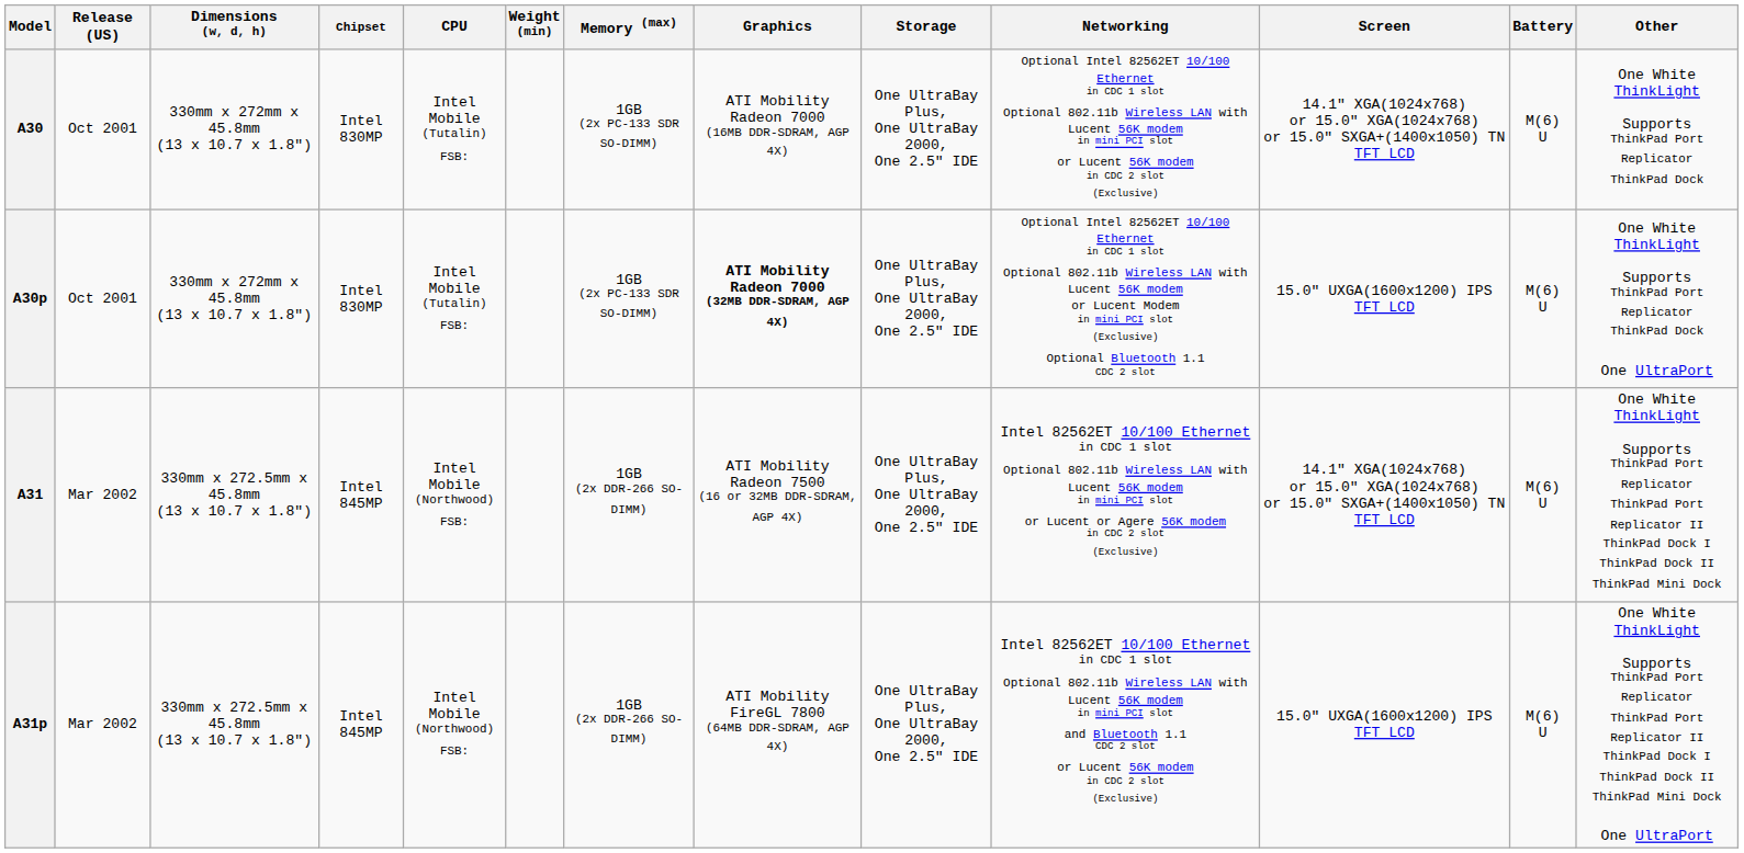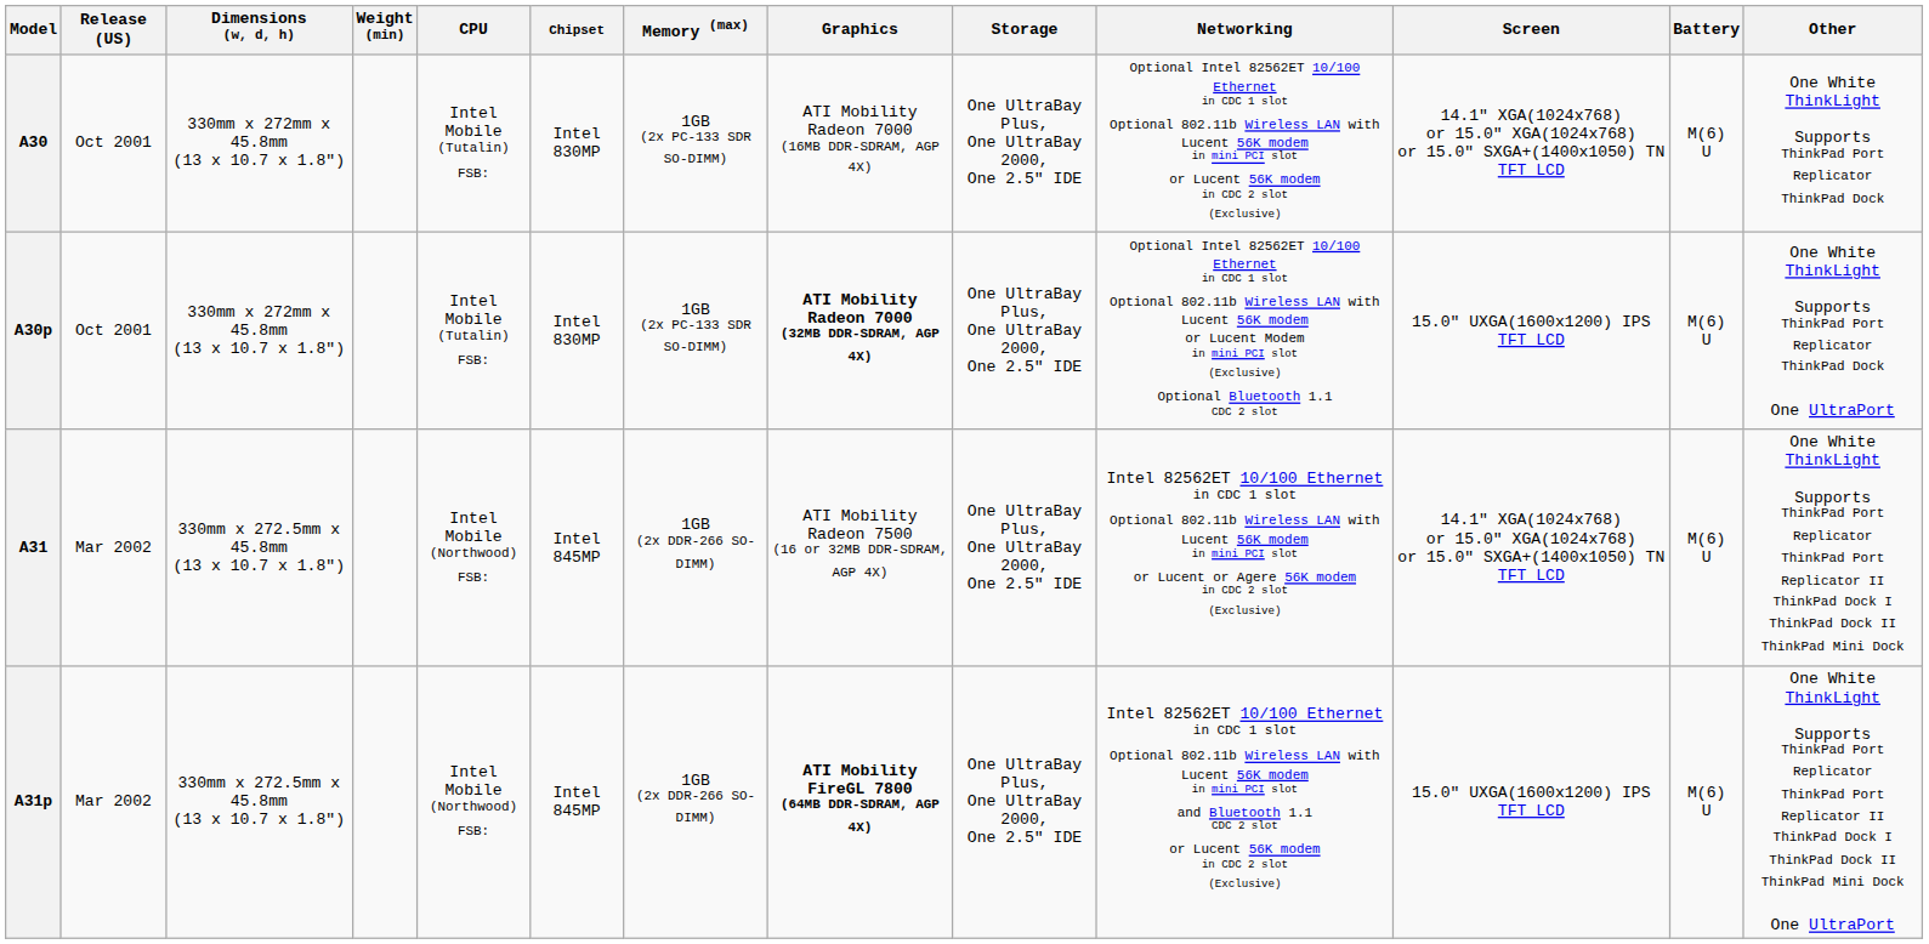columns swapped: Weight (min) <-> Chipset
A31p | Graphics: normal -> bold
